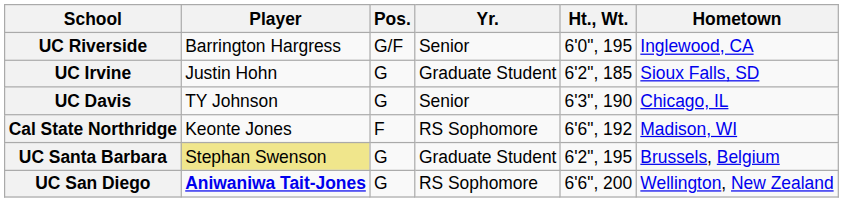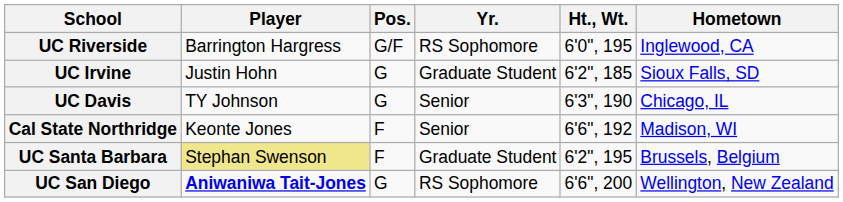UC Riverside | Yr.: Senior -> RS Sophomore
Cal State Northridge | Yr.: RS Sophomore -> Senior
UC Santa Barbara | Pos.: G -> F
